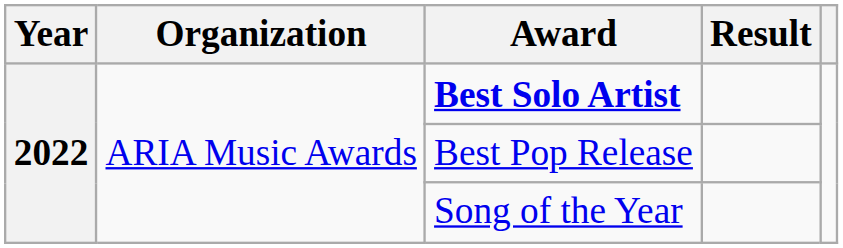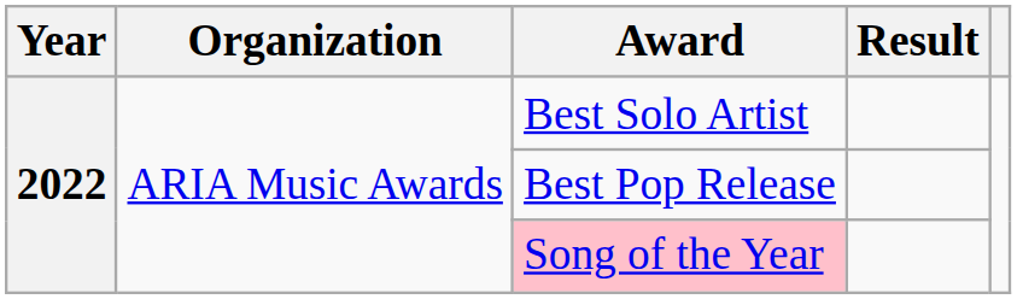Best Solo Artist | Award: bold -> normal
Song of the Year | Award: no background -> pink background
